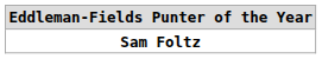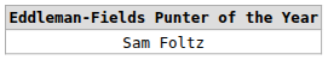row 2 | column 1: bold -> normal
